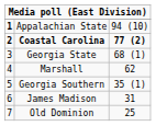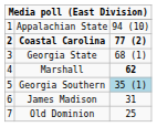Appalachian State | column 1: bold -> normal
Marshall | column 3: normal -> bold
Georgia Southern | column 3: no background -> lightblue background
